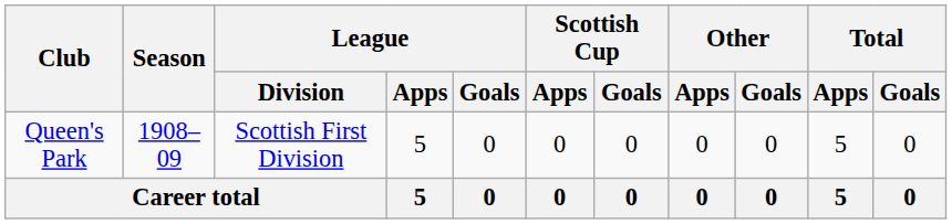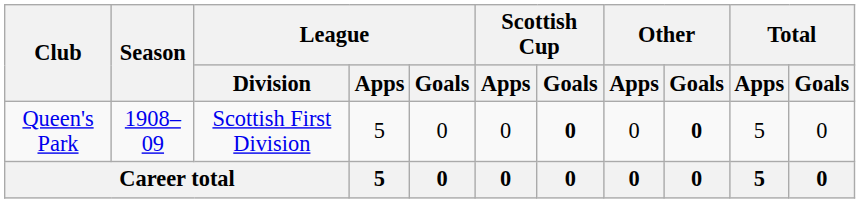Queen's Park | Scottish Cup / Goals: normal -> bold
Queen's Park | Other / Goals: normal -> bold
